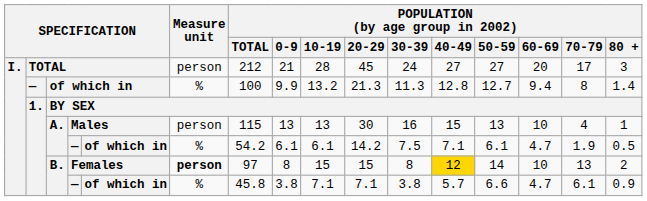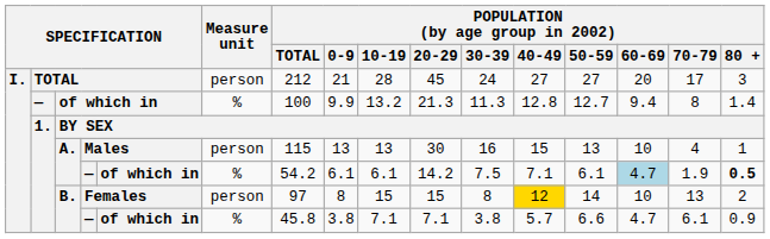A. / — | POPULATION (by age group in 2002) / 60-69: no background -> lightblue background
A. / — | POPULATION (by age group in 2002) / 80 +: normal -> bold
Females | Measure unit: bold -> normal
